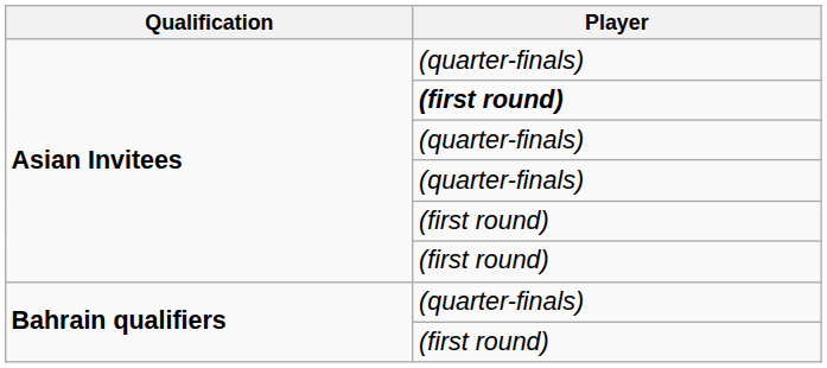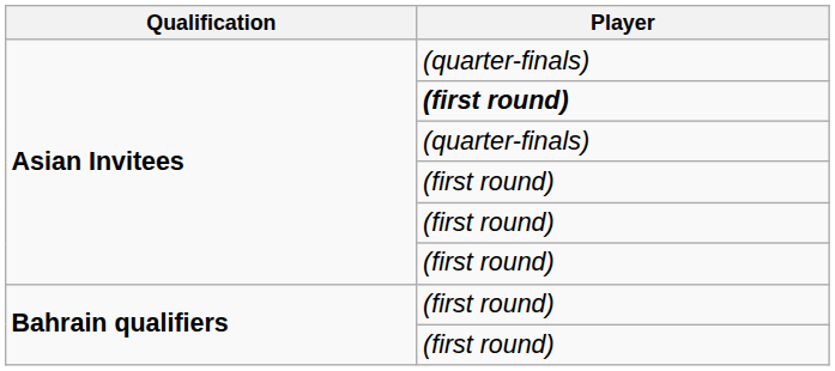row 5 | Player: (quarter-finals) -> (first round)
row 8 | Player: (quarter-finals) -> (first round)
